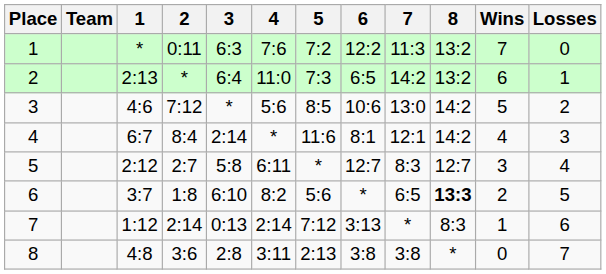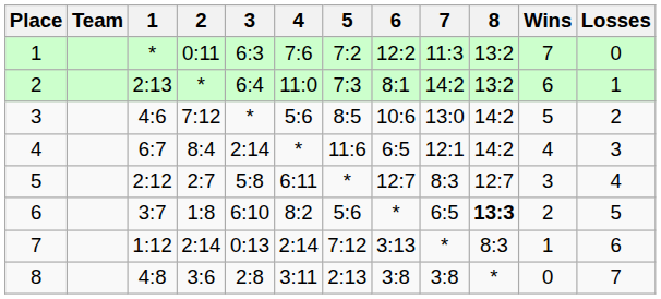row 3 | 6: 6:5 -> 8:1
row 5 | 6: 8:1 -> 6:5
